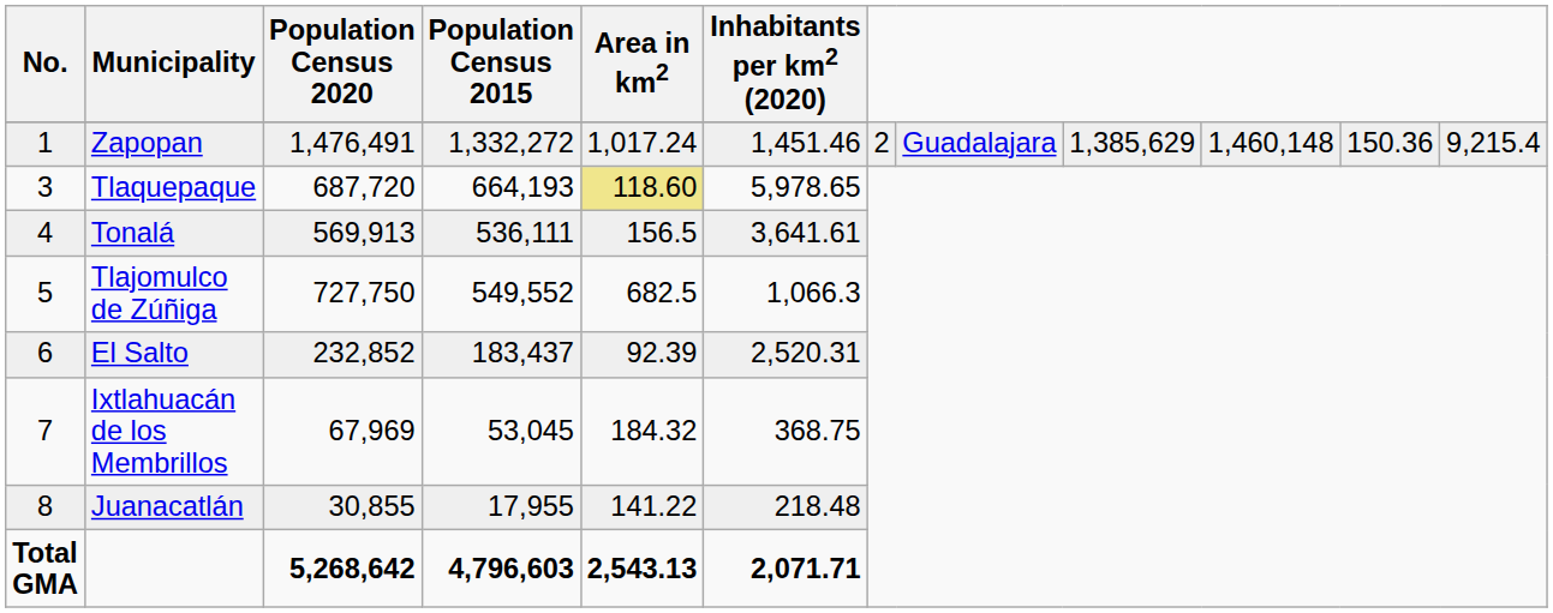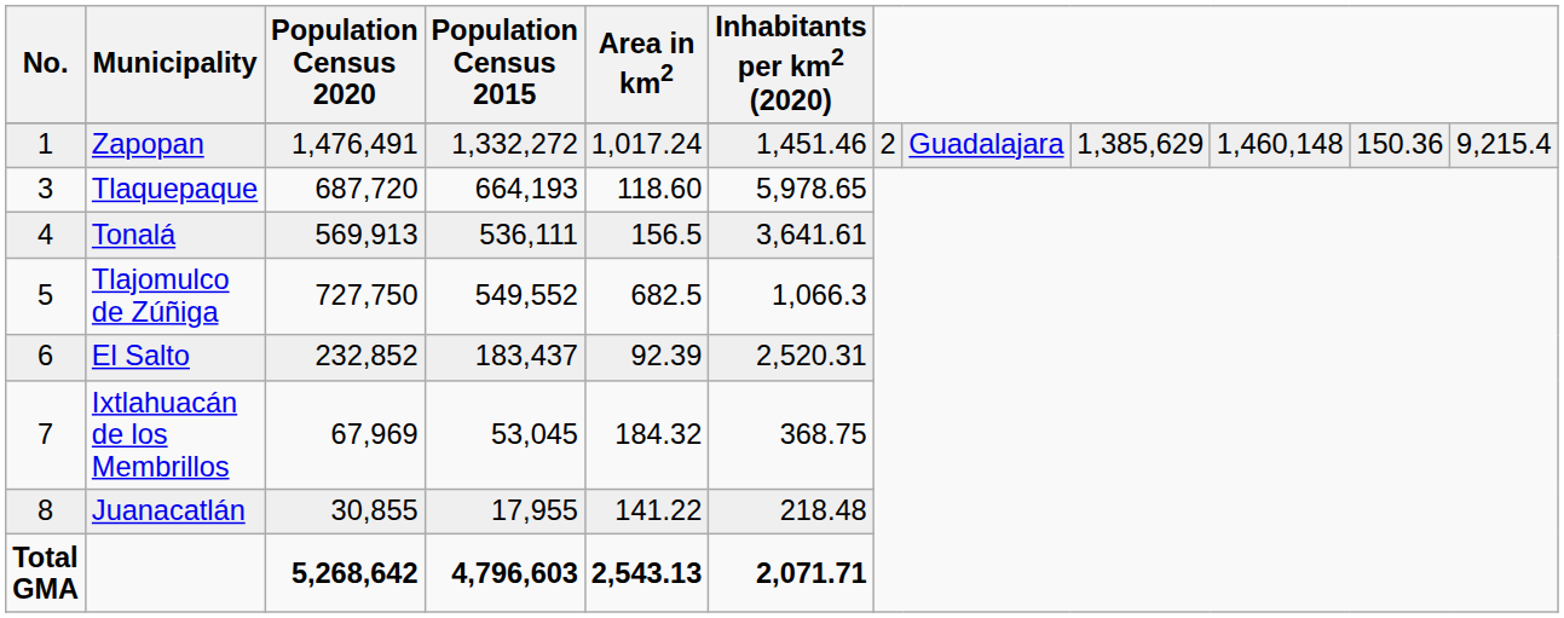Tlaquepaque | Area in km2: khaki background -> no background
